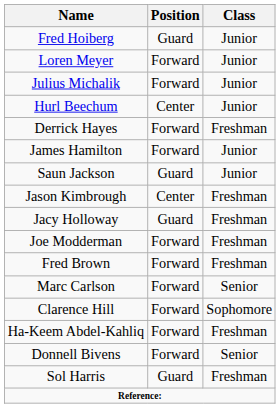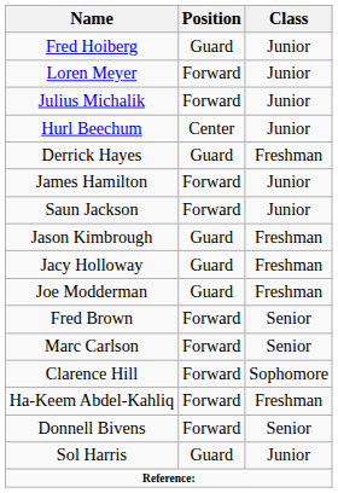Derrick Hayes | Position: Forward -> Guard
Saun Jackson | Position: Guard -> Forward
Jason Kimbrough | Position: Center -> Guard
Joe Modderman | Position: Forward -> Guard
Fred Brown | Class: Freshman -> Senior
Sol Harris | Class: Freshman -> Junior
